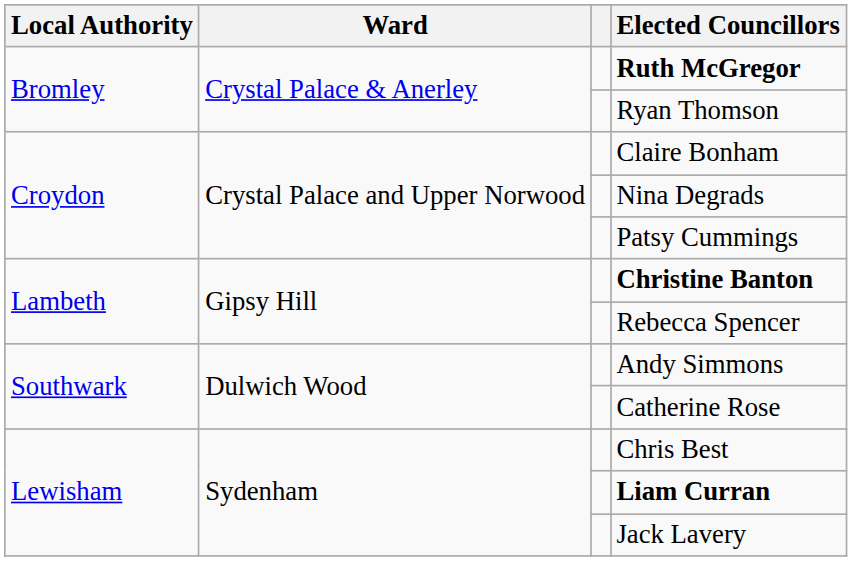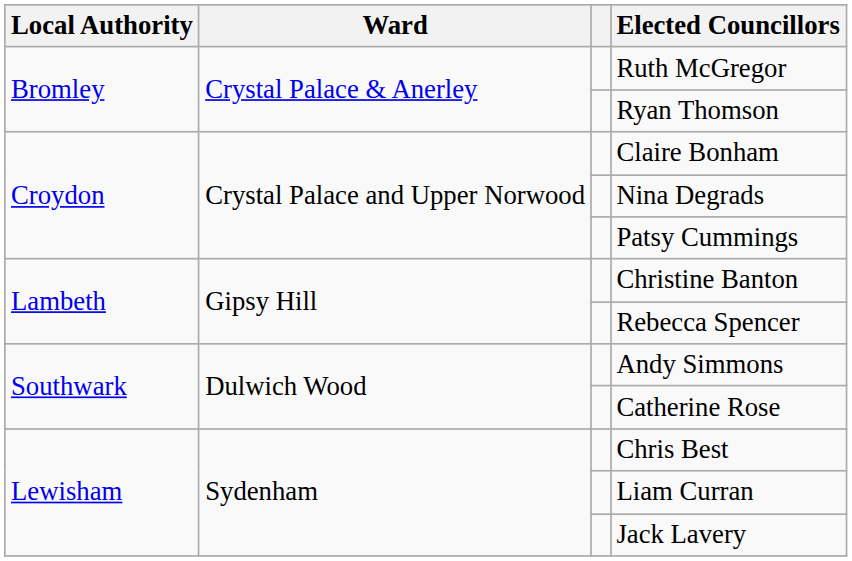Ruth McGregor | Elected Councillors: bold -> normal
Christine Banton | Elected Councillors: bold -> normal
Liam Curran | Elected Councillors: bold -> normal
